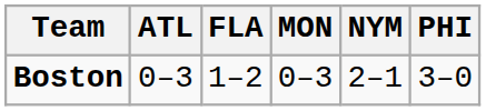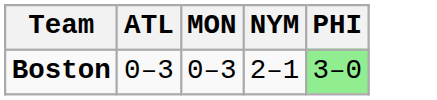- column: FLA | 1–2
Boston | PHI: no background -> lightgreen background
